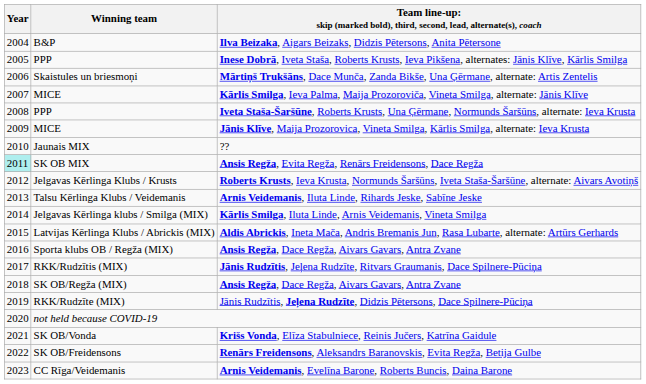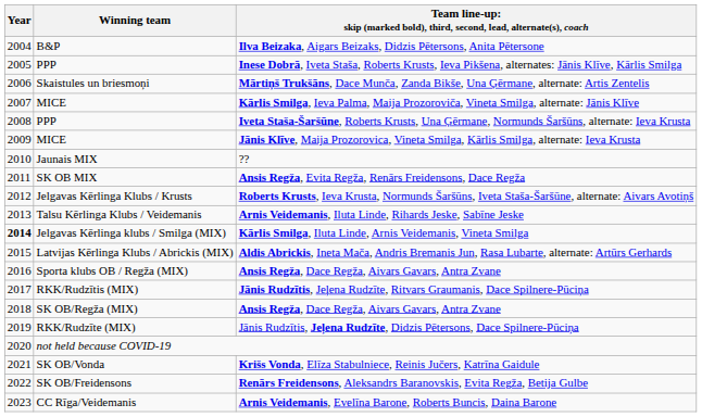Ansis Regža, Evita Regža, Renārs Freidensons, Dace Regža | Year: paleturquoise background -> no background
Kārlis Smilga, Iluta Linde, Arnis Veidemanis, Vineta Smilga | Year: normal -> bold
